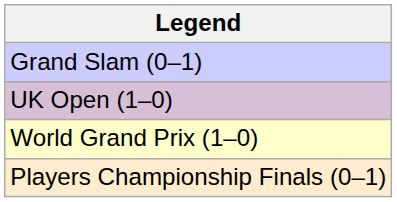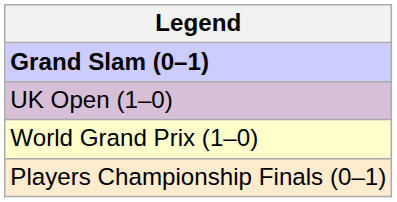row 2 | column 1: normal -> bold
